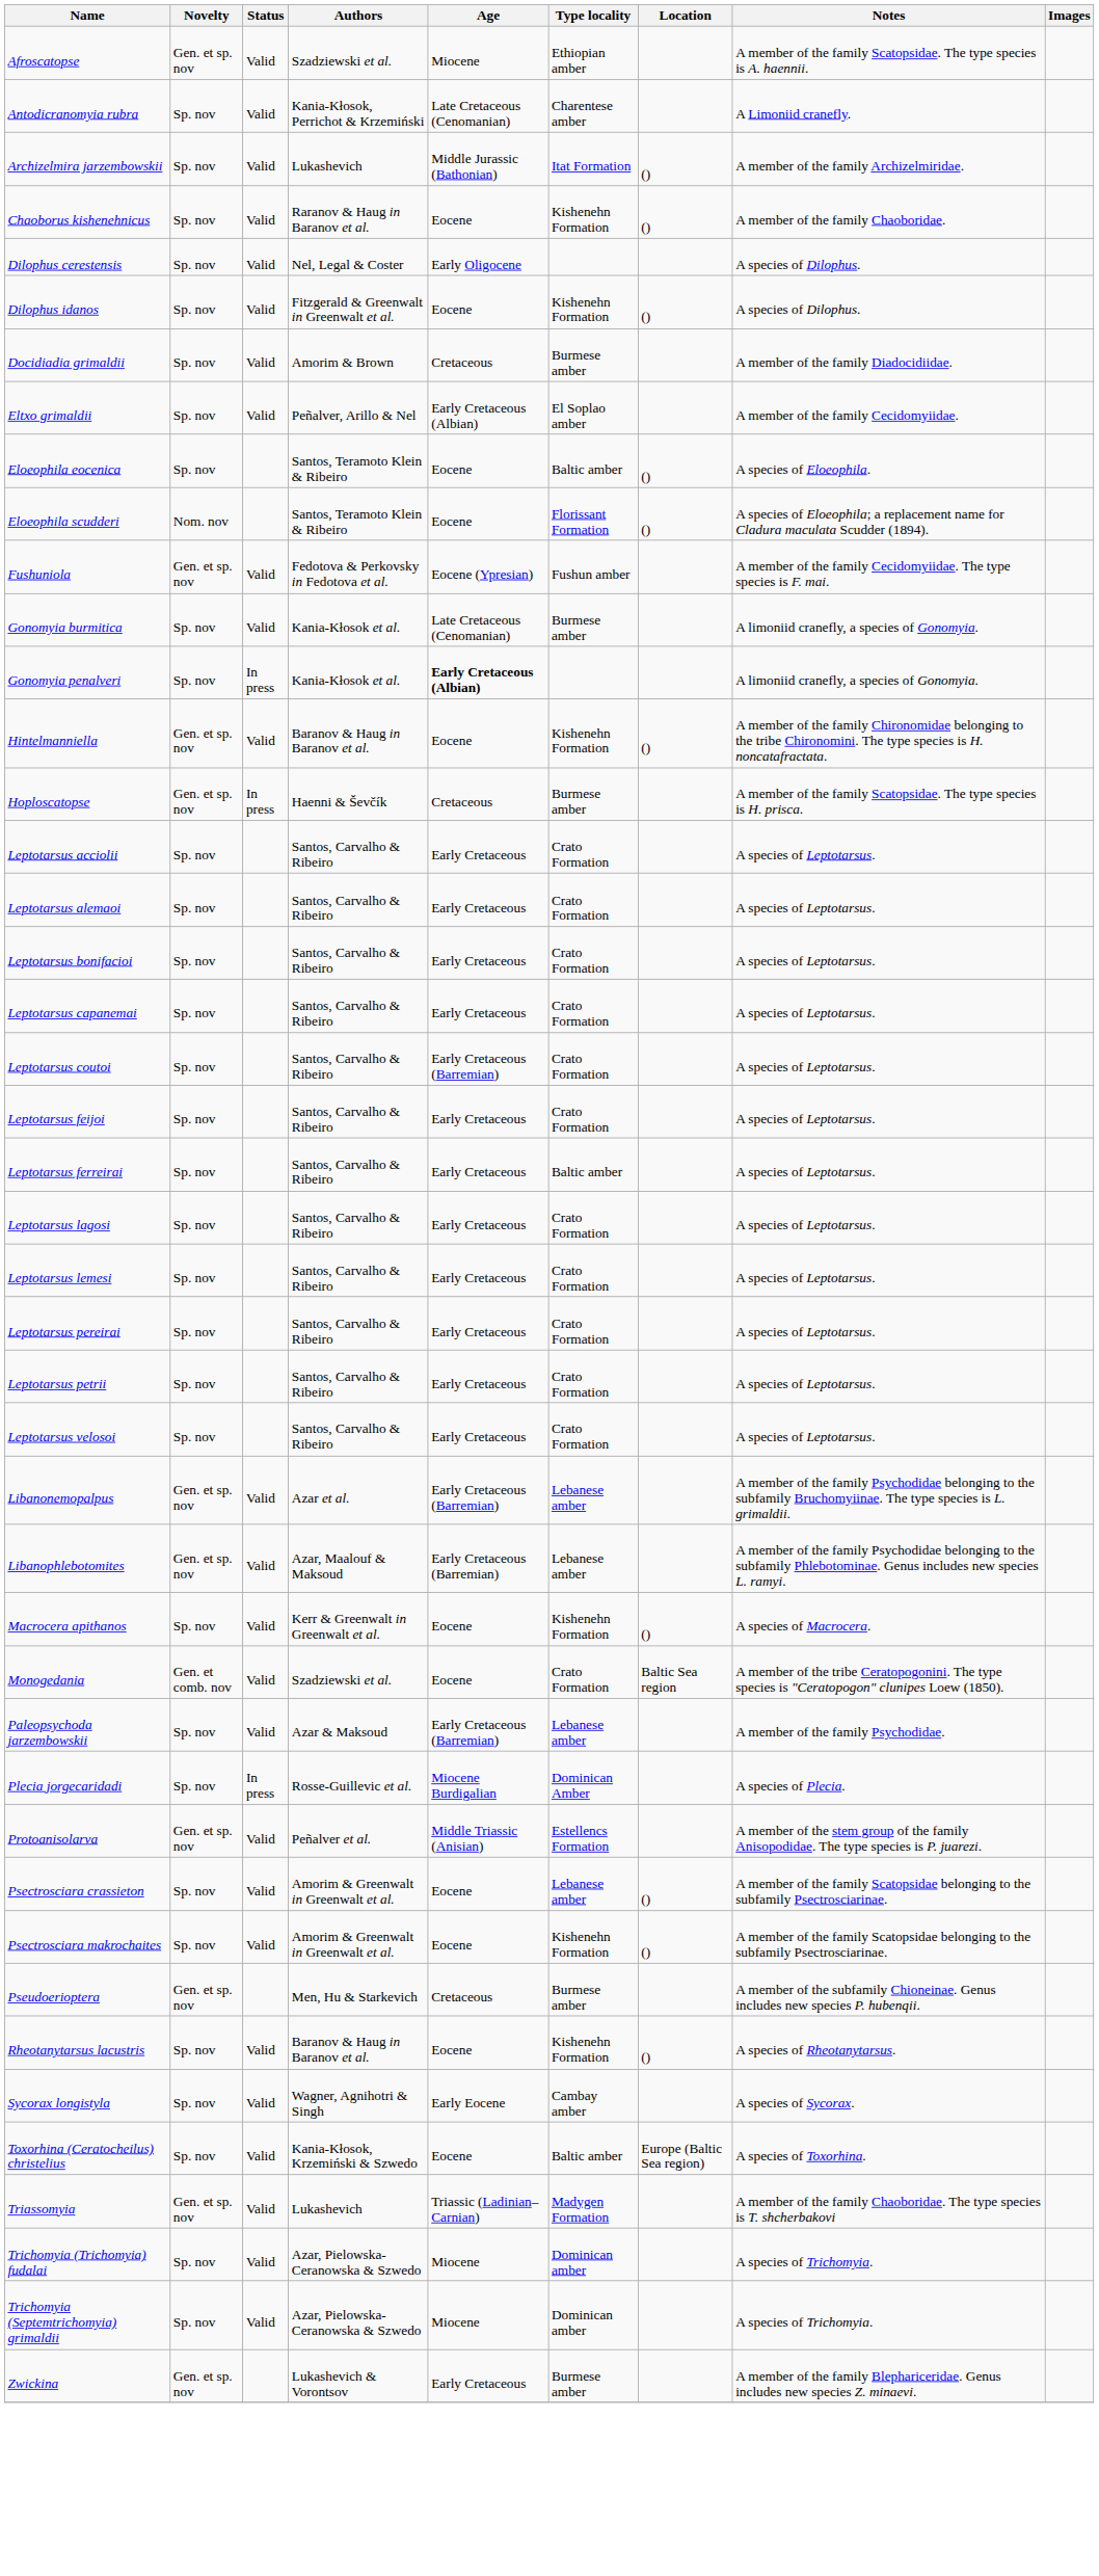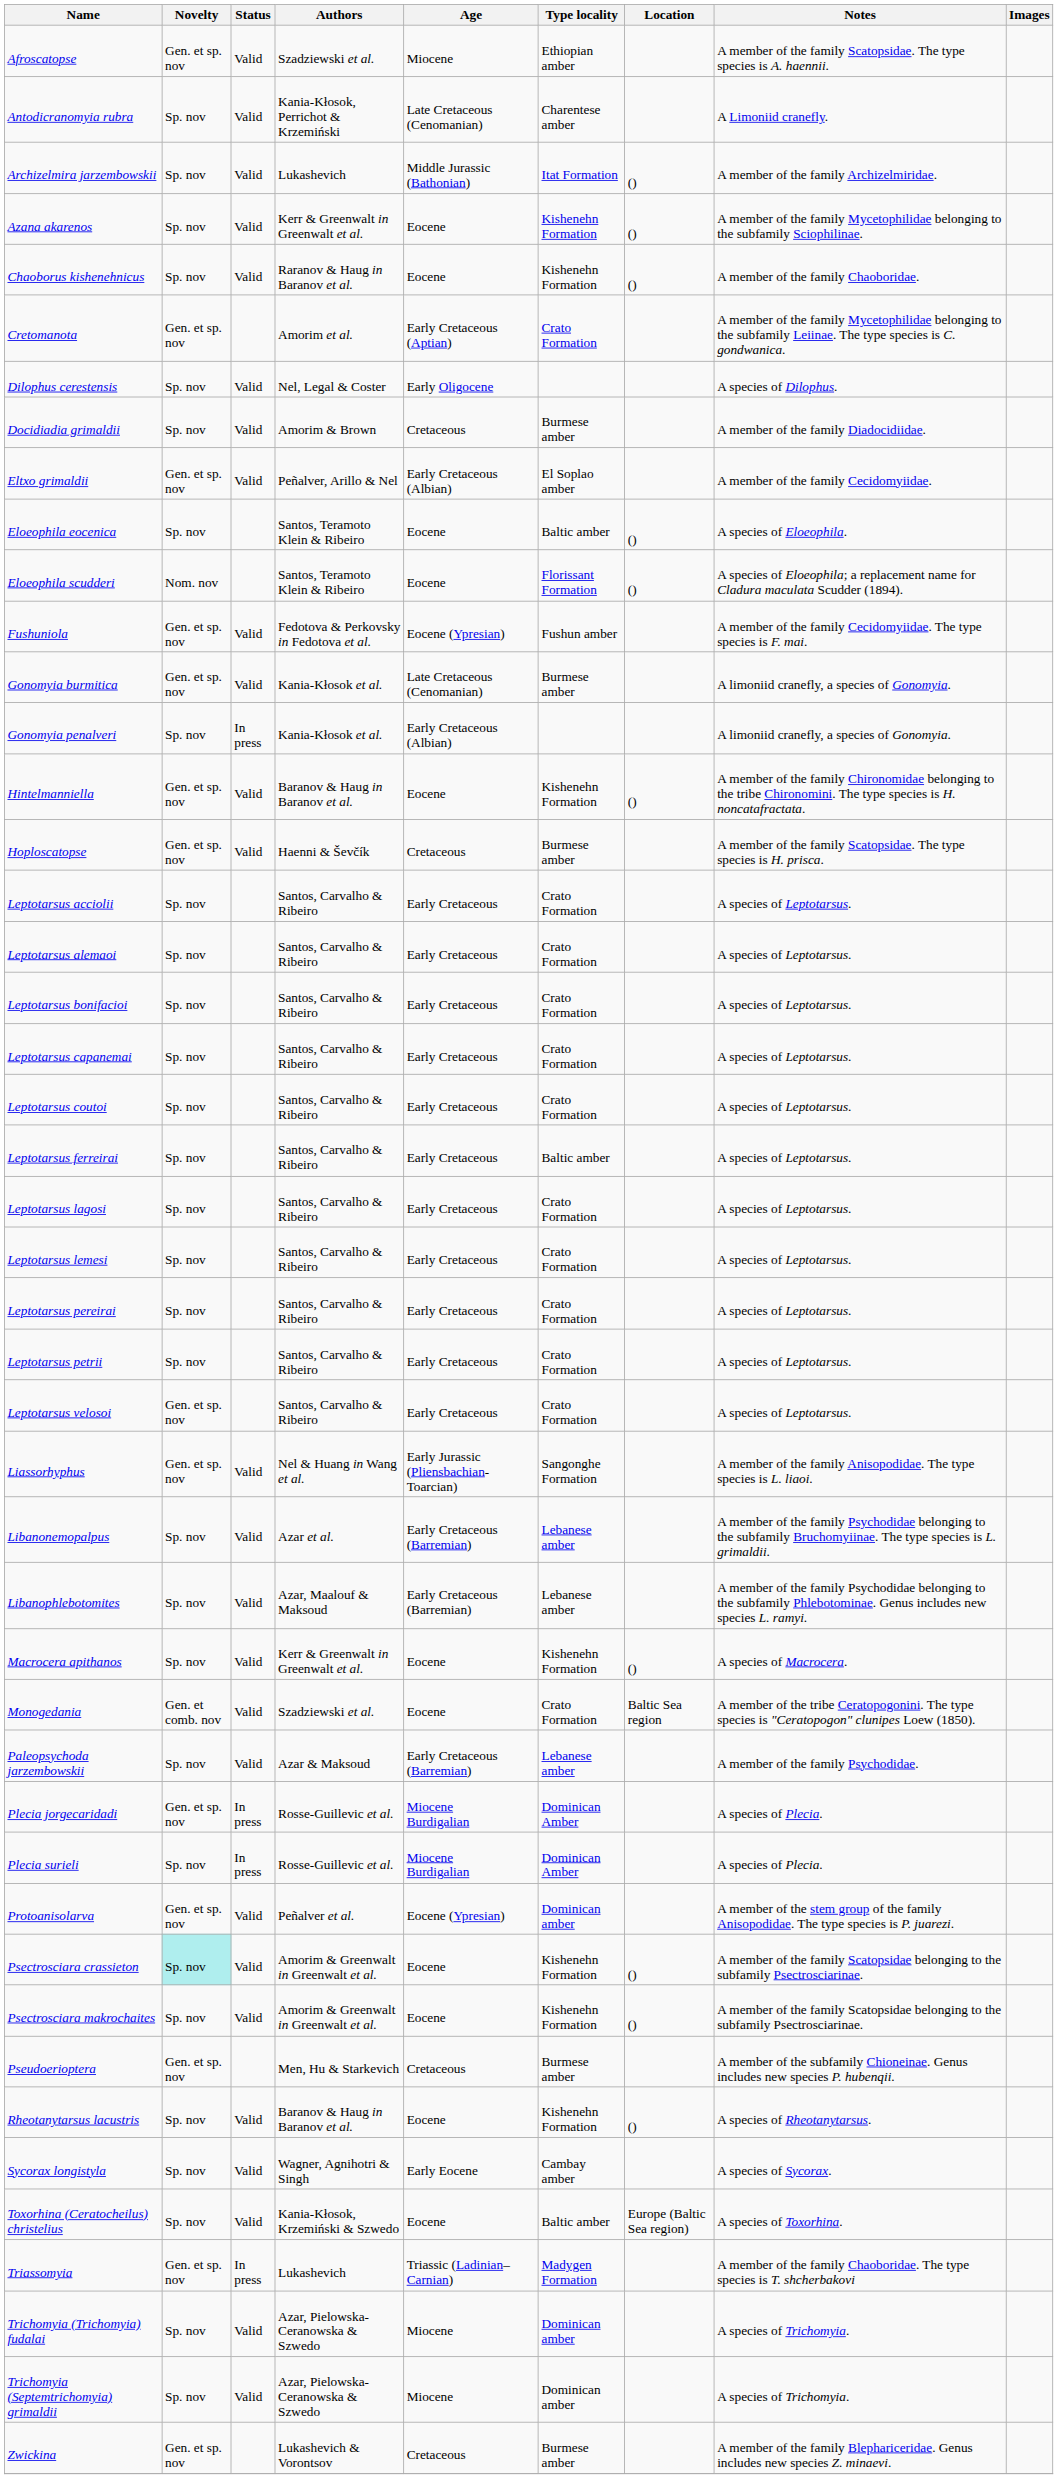+ row: Azana akarenos | Sp. nov | Valid | Kerr & Greenwalt in Greenwalt et al. | Eocene | Kishenehn Formation | () | A member of the family Mycetophilidae belonging to the subfamily Sciophilinae.
+ row: Cretomanota | Gen. et sp. nov | Amorim et al. | Early Cretaceous (Aptian) | Crato Formation | A member of the family Mycetophilidae belonging to the subfamily Leiinae. The type species is C. gondwanica.
- row: Dilophus idanos | Sp. nov | Valid | Fitzgerald & Greenwalt in Greenwalt et al. | Eocene | Kishenehn Formation | () | A species of Dilophus.
Eltxo grimaldii | Novelty: Sp. nov -> Gen. et sp. nov
Gonomyia burmitica | Novelty: Sp. nov -> Gen. et sp. nov
Gonomyia penalveri | Age: bold -> normal
Hoploscatopse | Status: In press -> Valid
Leptotarsus coutoi | Age: Early Cretaceous (Barremian) -> Early Cretaceous
- row: Leptotarsus feijoi | Sp. nov | Santos, Carvalho & Ribeiro | Early Cretaceous | Crato Formation | A species of Leptotarsus.
Leptotarsus velosoi | Novelty: Sp. nov -> Gen. et sp. nov
+ row: Liassorhyphus | Gen. et sp. nov | Valid | Nel & Huang in Wang et al. | Early Jurassic (Pliensbachian-Toarcian) | Sangonghe Formation | A member of the family Anisopodidae. The type species is L. liaoi.
Libanonemopalpus | Novelty: Gen. et sp. nov -> Sp. nov
Libanophlebotomites | Novelty: Gen. et sp. nov -> Sp. nov
Plecia jorgecaridadi | Novelty: Sp. nov -> Gen. et sp. nov
+ row: Plecia surieli | Sp. nov | In press | Rosse-Guillevic et al. | Miocene Burdigalian | Dominican Amber | A species of Plecia.
Protoanisolarva | Age: Middle Triassic (Anisian) -> Eocene (Ypresian)
Protoanisolarva | Type locality: Estellencs Formation -> Dominican amber
Psectrosciara crassieton | Novelty: no background -> paleturquoise background
Psectrosciara crassieton | Type locality: Lebanese amber -> Kishenehn Formation
Triassomyia | Status: Valid -> In press
Zwickina | Age: Early Cretaceous -> Cretaceous
